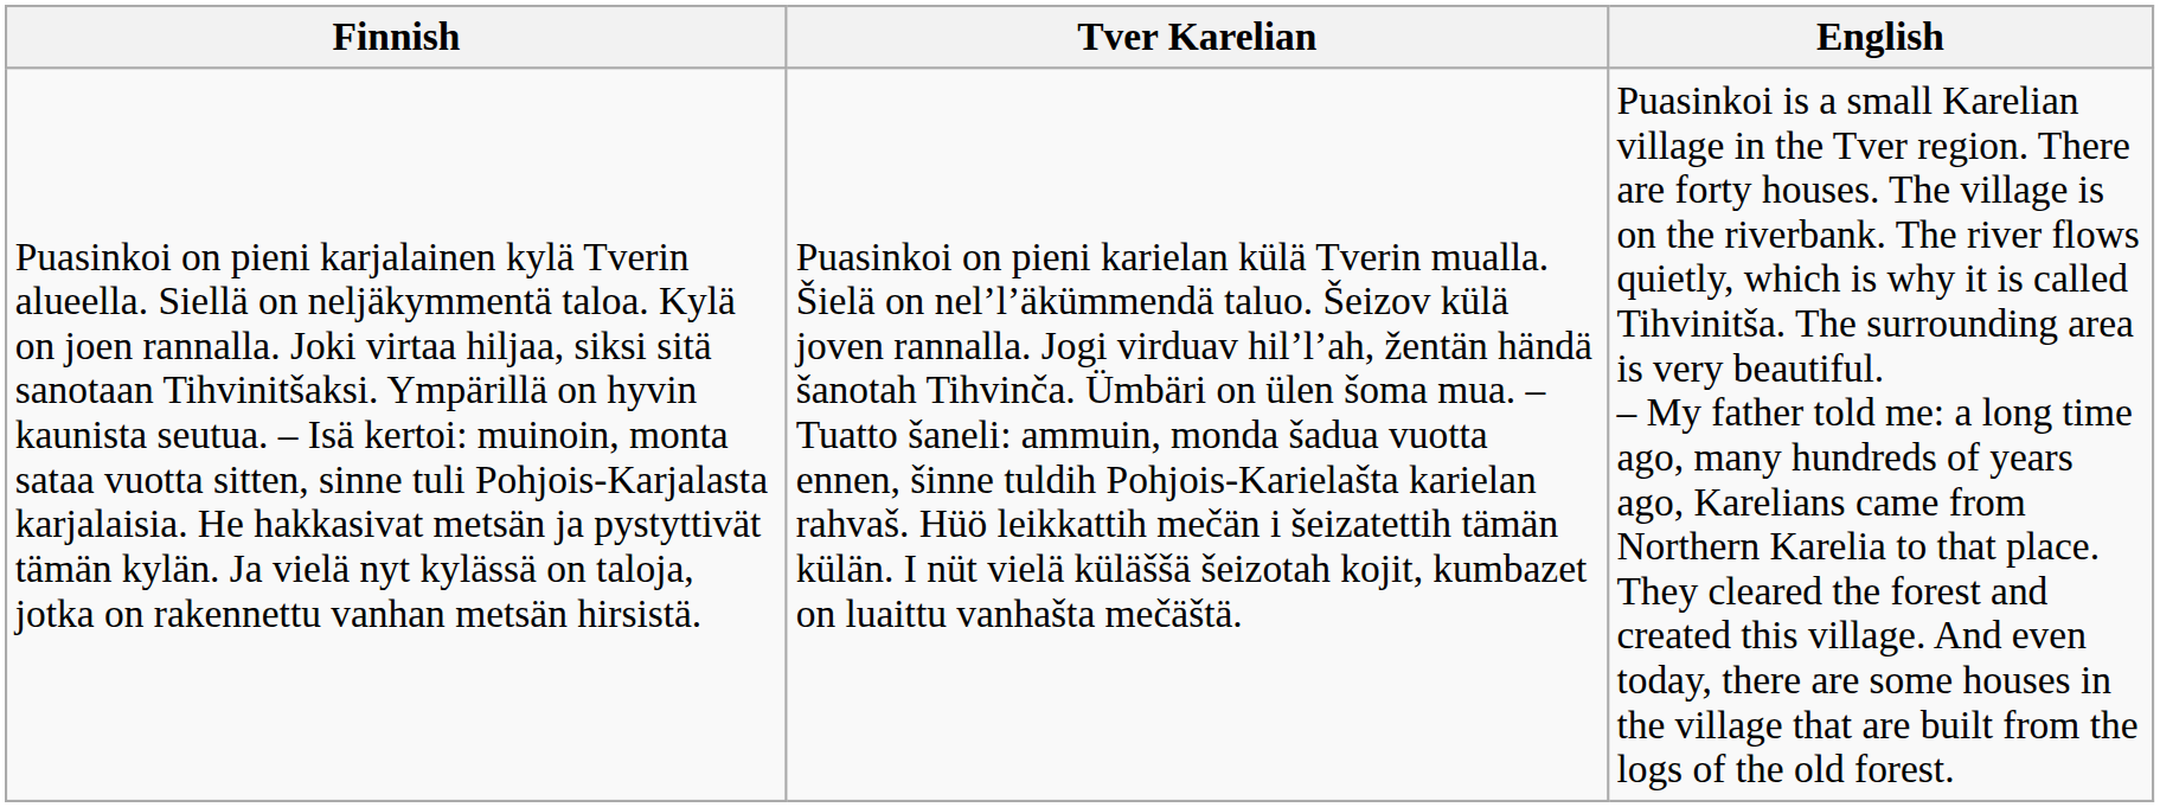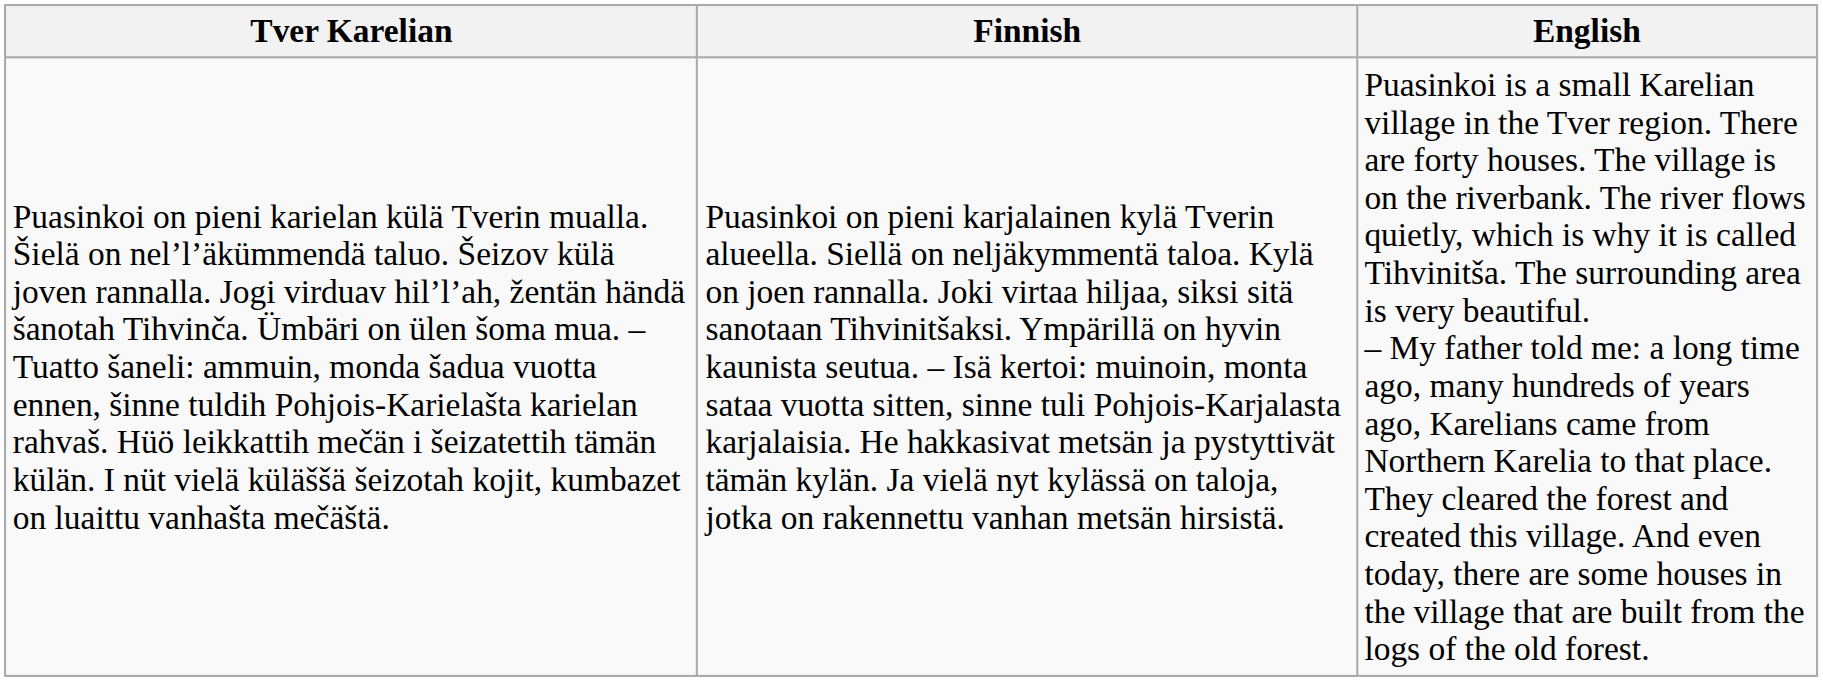columns swapped: Tver Karelian <-> Finnish
